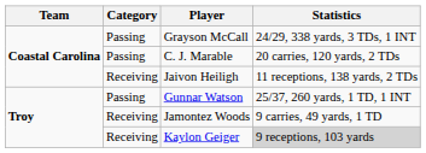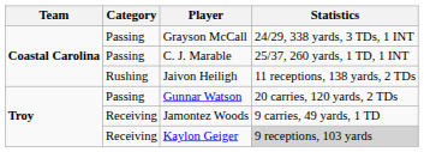C. J. Marable | Statistics: 20 carries, 120 yards, 2 TDs -> 25/37, 260 yards, 1 TD, 1 INT
Jaivon Heiligh | Category: Receiving -> Rushing
Gunnar Watson | Statistics: 25/37, 260 yards, 1 TD, 1 INT -> 20 carries, 120 yards, 2 TDs
